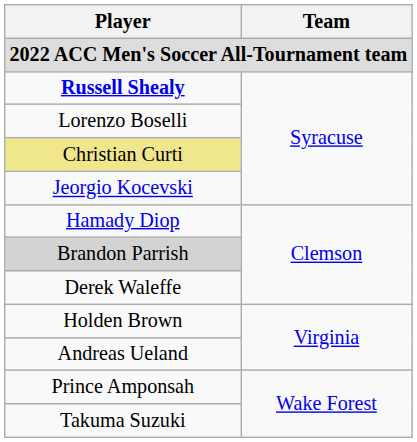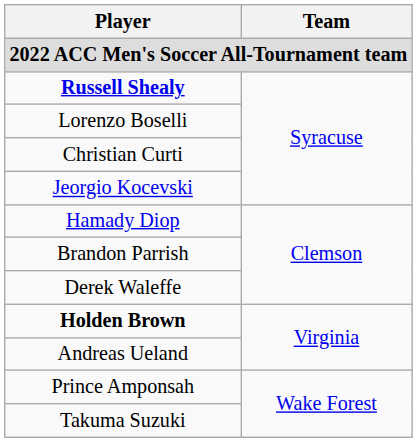Christian Curti | Player: khaki background -> no background
Brandon Parrish | Player: lightgrey background -> no background
Holden Brown | Player: normal -> bold
